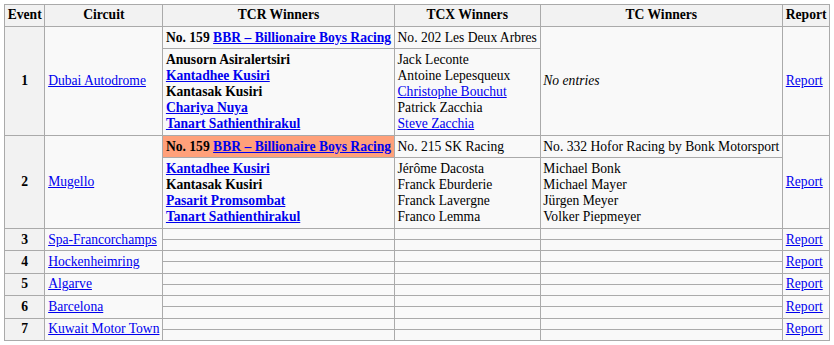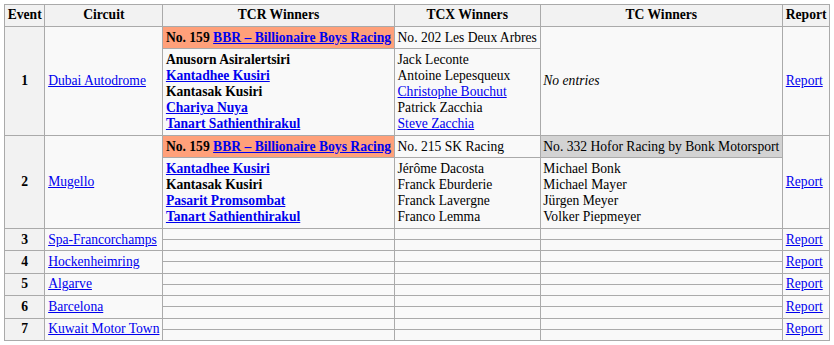1 / No. 202 Les Deux Arbres | TCR Winners: no background -> lightsalmon background
2 / No. 215 SK Racing | TC Winners: no background -> lightgrey background
